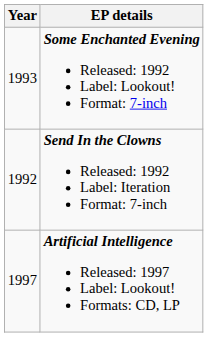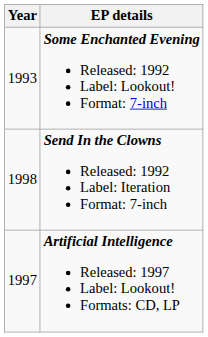row 3 | Year: 1992 -> 1998
